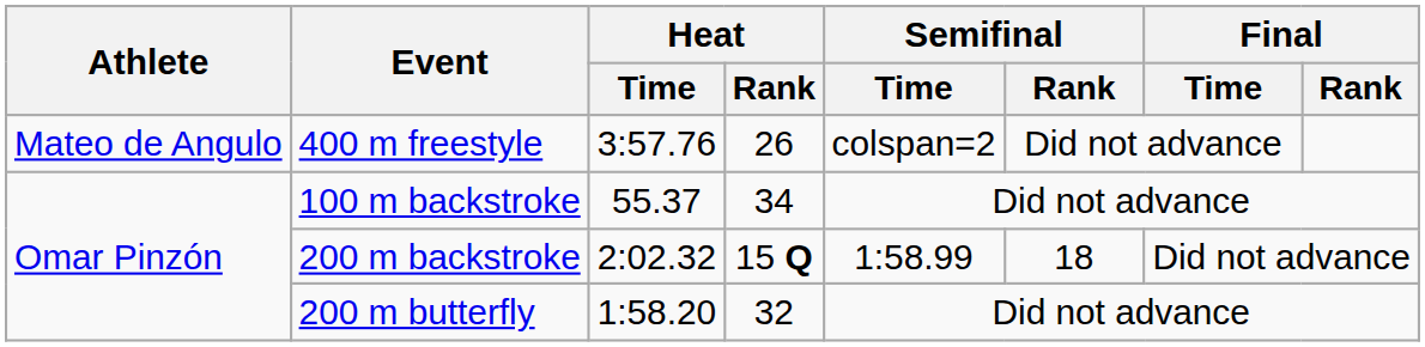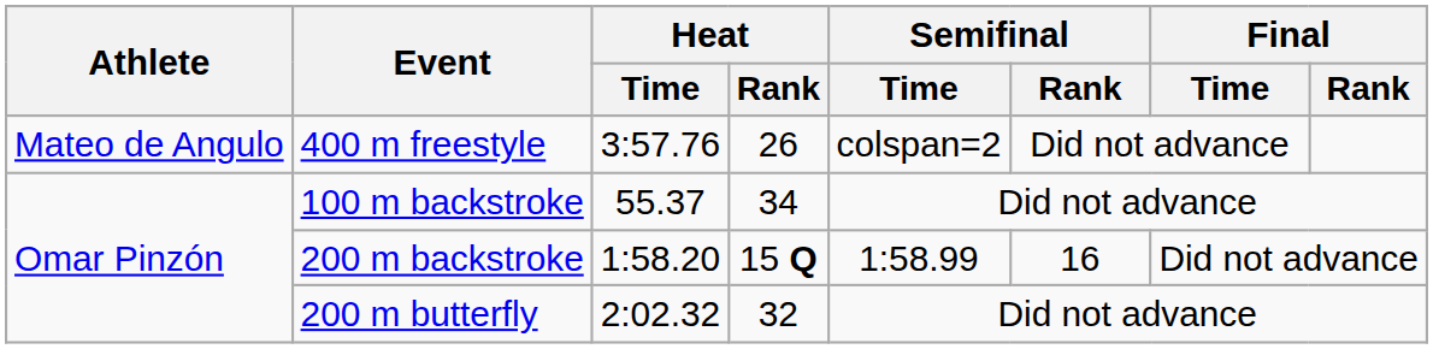200 m backstroke | Heat / Time: 2:02.32 -> 1:58.20
200 m backstroke | Semifinal / Rank: 18 -> 16
200 m butterfly | Heat / Time: 1:58.20 -> 2:02.32
